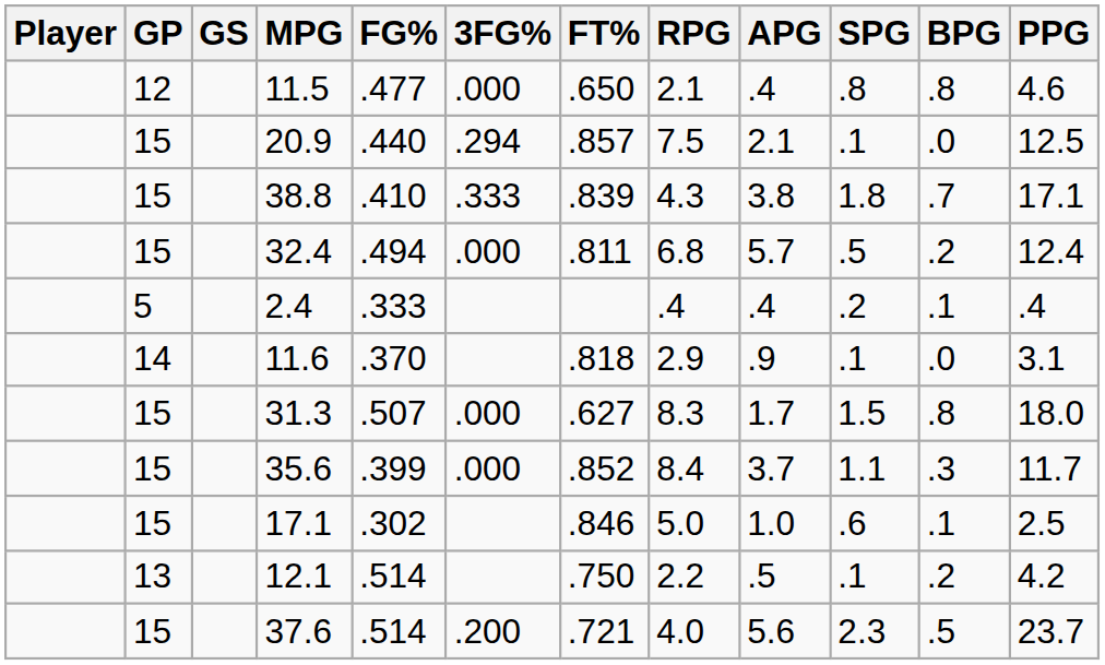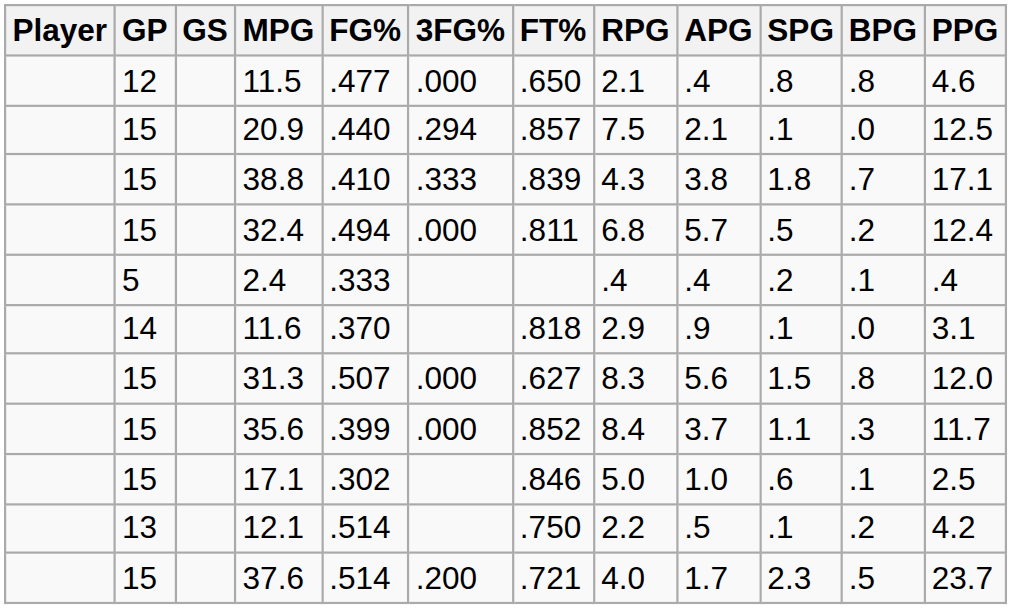31.3 | APG: 1.7 -> 5.6
31.3 | PPG: 18.0 -> 12.0
37.6 | APG: 5.6 -> 1.7
